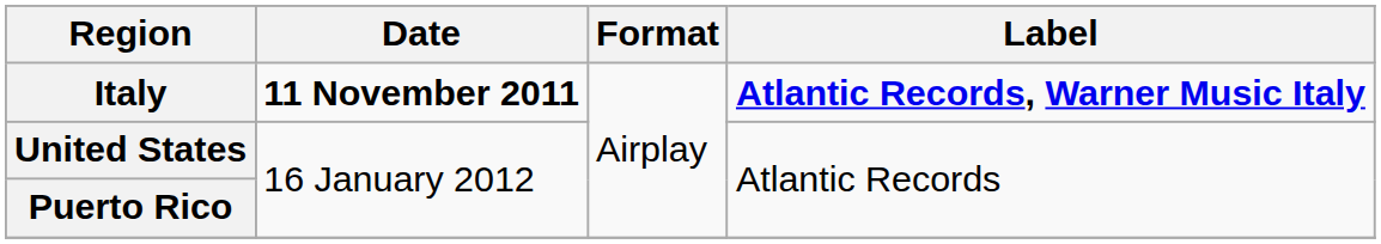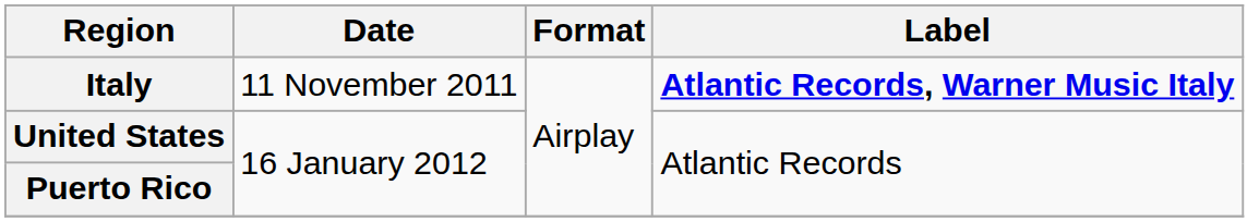Italy | Date: bold -> normal
